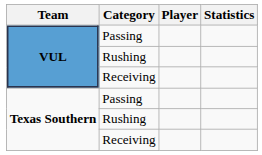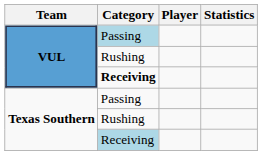VUL / Passing | Category: no background -> lightblue background
VUL / Receiving | Category: normal -> bold
Texas Southern / Receiving | Category: no background -> lightblue background
